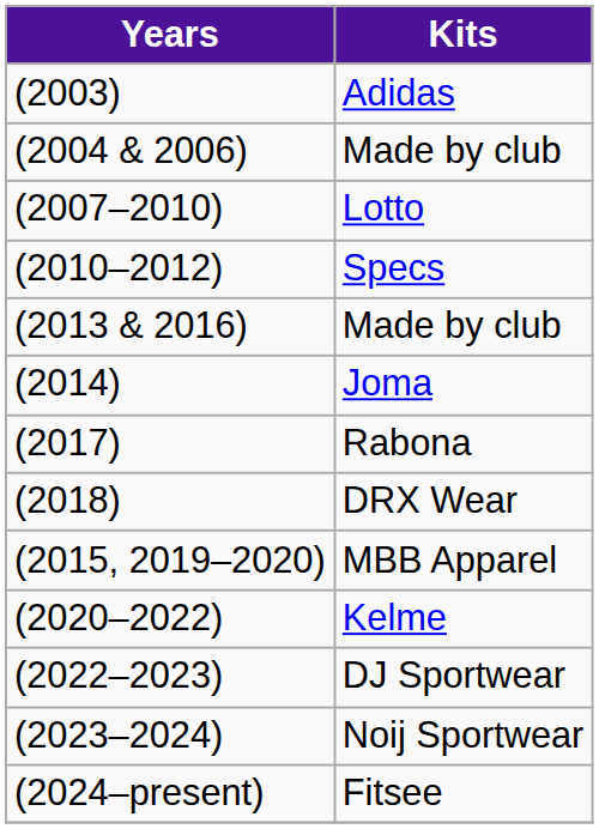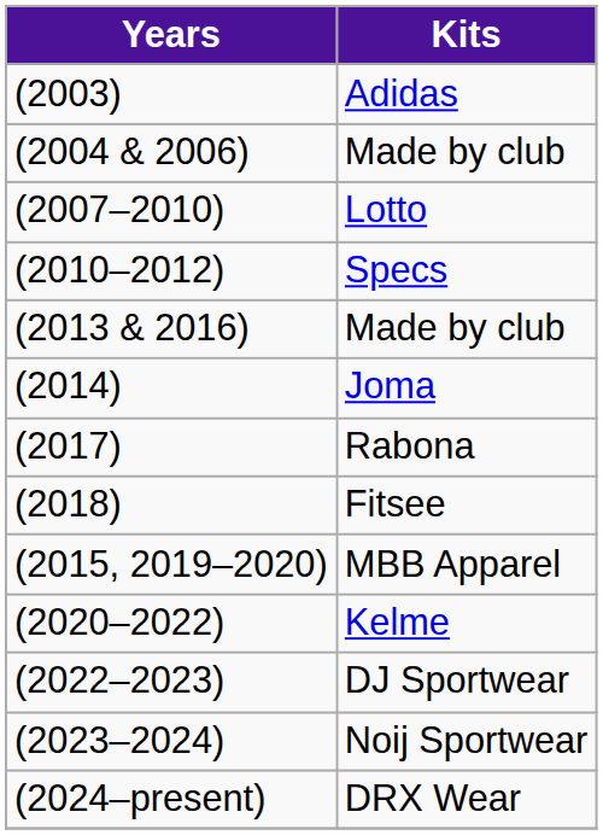row 9 | Kits: DRX Wear -> Fitsee
row 14 | Kits: Fitsee -> DRX Wear
